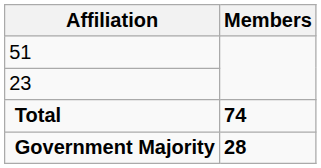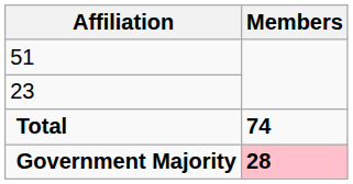Government Majority | Members: no background -> pink background
